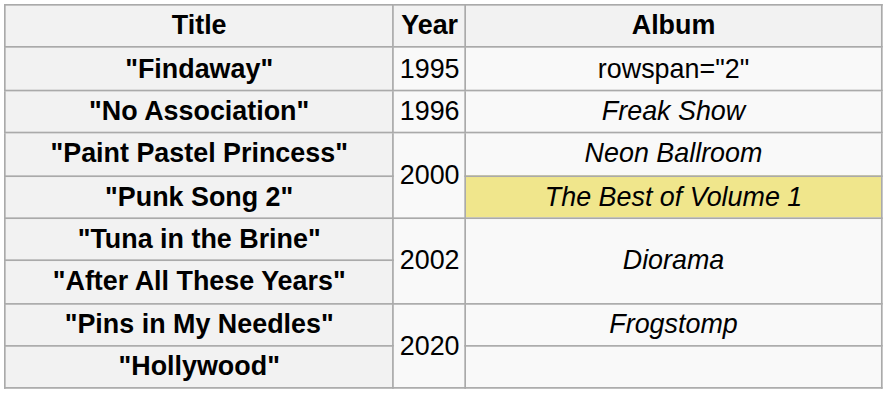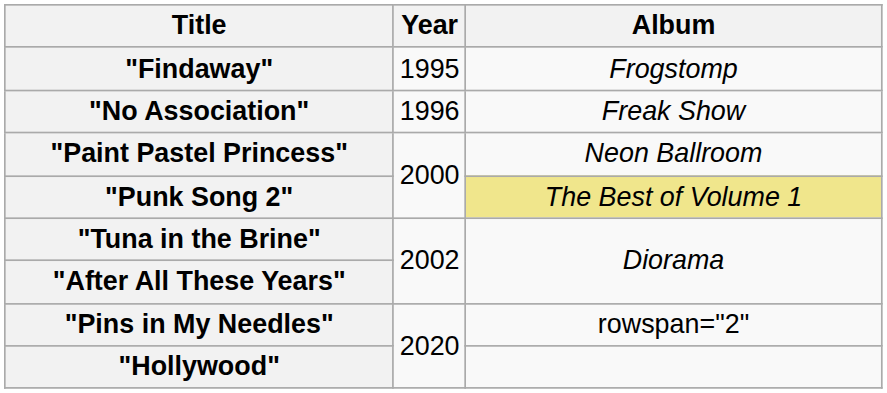"Findaway" | Album: rowspan="2" -> Frogstomp
"Pins in My Needles" | Album: Frogstomp -> rowspan="2"
